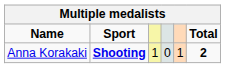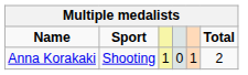Anna Korakaki | Sport: bold -> normal
Anna Korakaki | Total: bold -> normal
